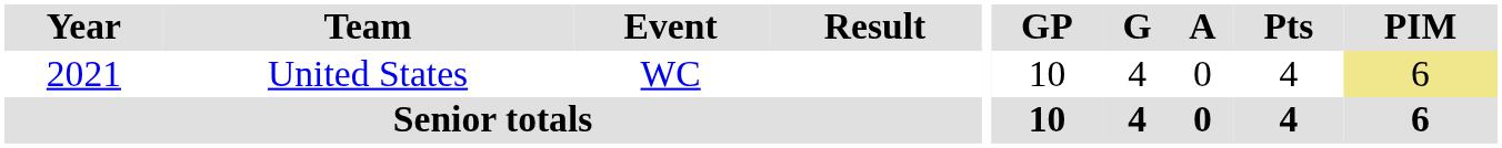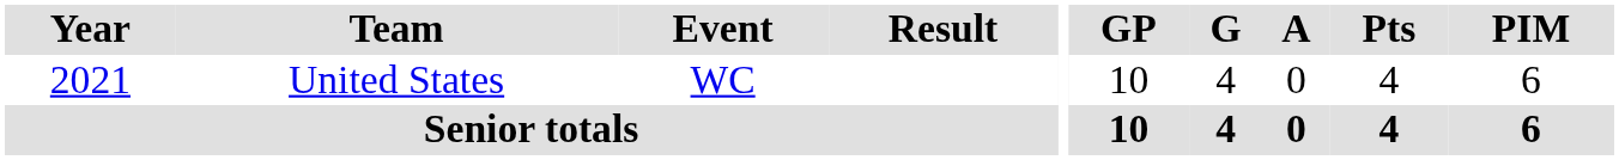United States | PIM: khaki background -> no background
